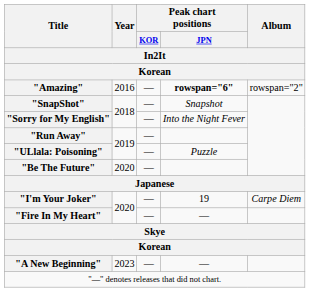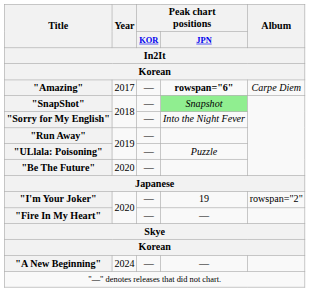"Amazing" | Year: 2016 -> 2017
"Amazing" | Album: rowspan="2" -> Carpe Diem
"SnapShot" | Peak chart positions / JPN: no background -> lightgreen background
"I'm Your Joker" | Album: Carpe Diem -> rowspan="2"
"A New Beginning" | Year: 2023 -> 2024
